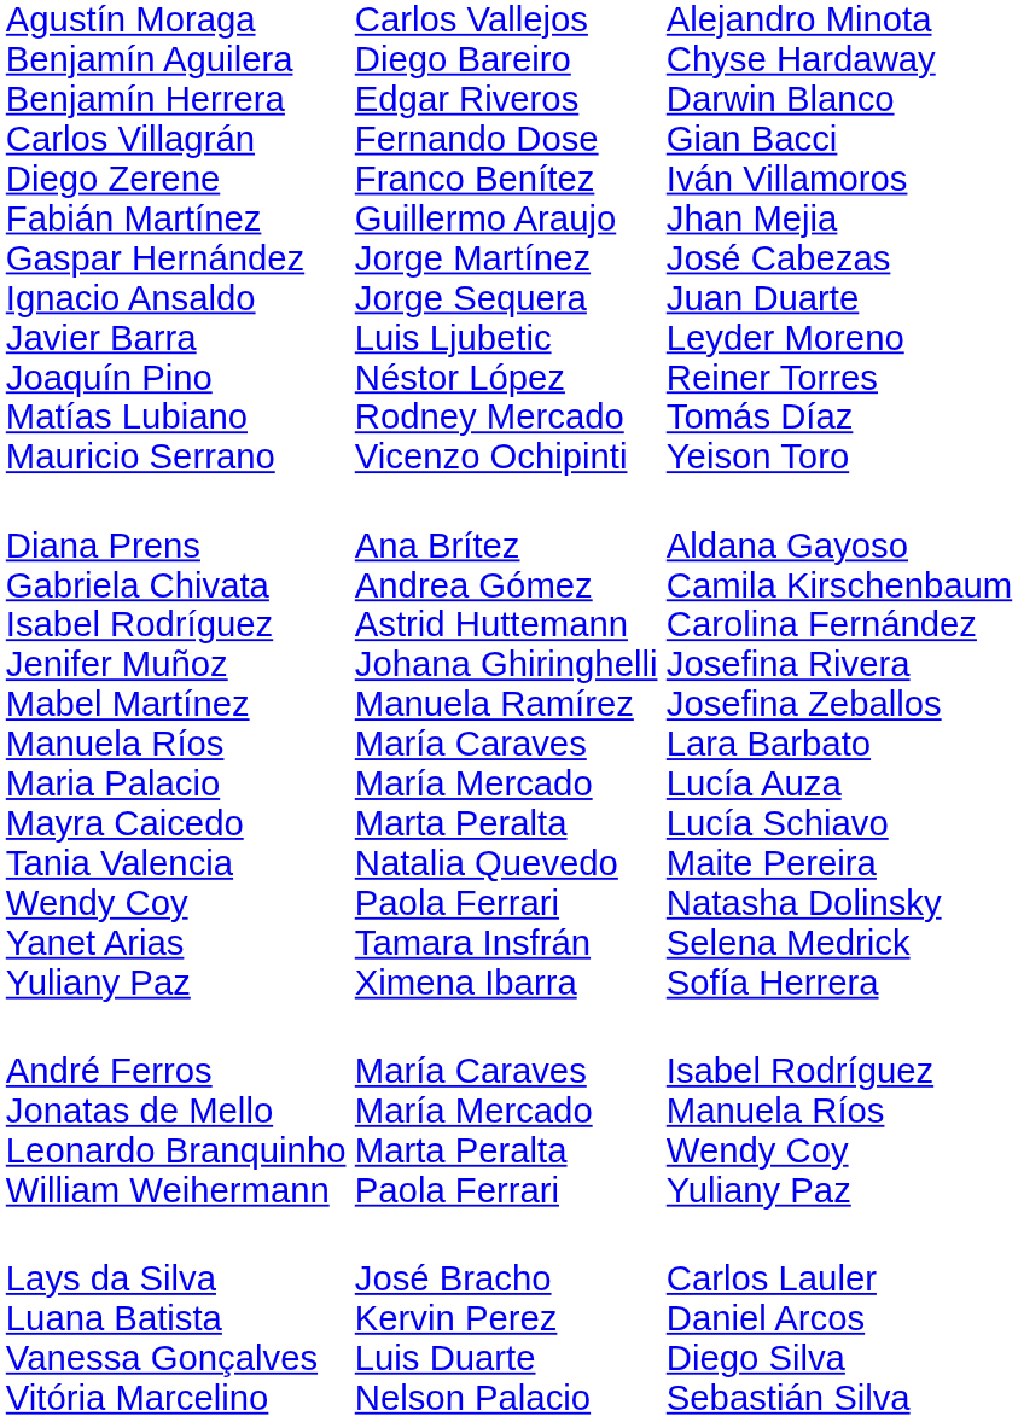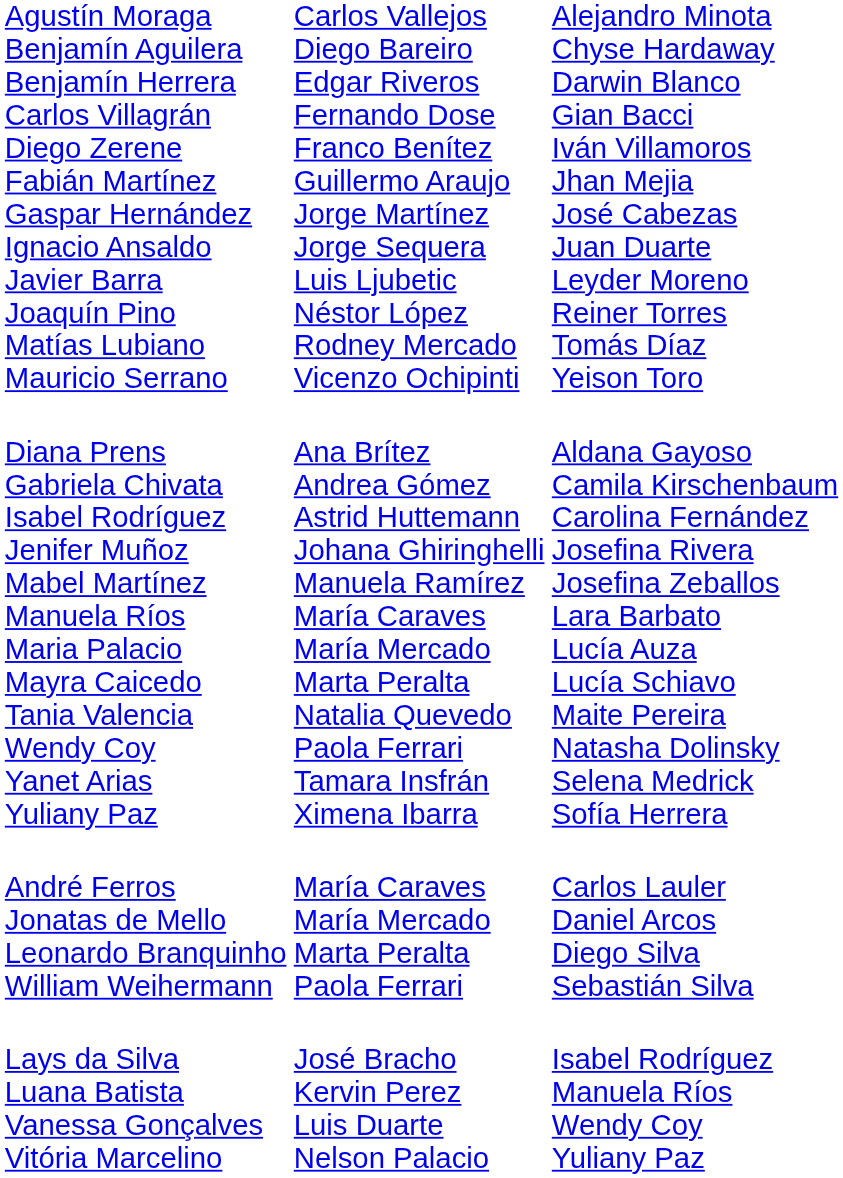row 3 | column 3: Isabel Rodríguez Manuela Ríos Wendy Coy Yuliany Paz -> Carlos Lauler Daniel Arcos Diego Silva Sebastián Silva
row 4 | column 3: Carlos Lauler Daniel Arcos Diego Silva Sebastián Silva -> Isabel Rodríguez Manuela Ríos Wendy Coy Yuliany Paz
